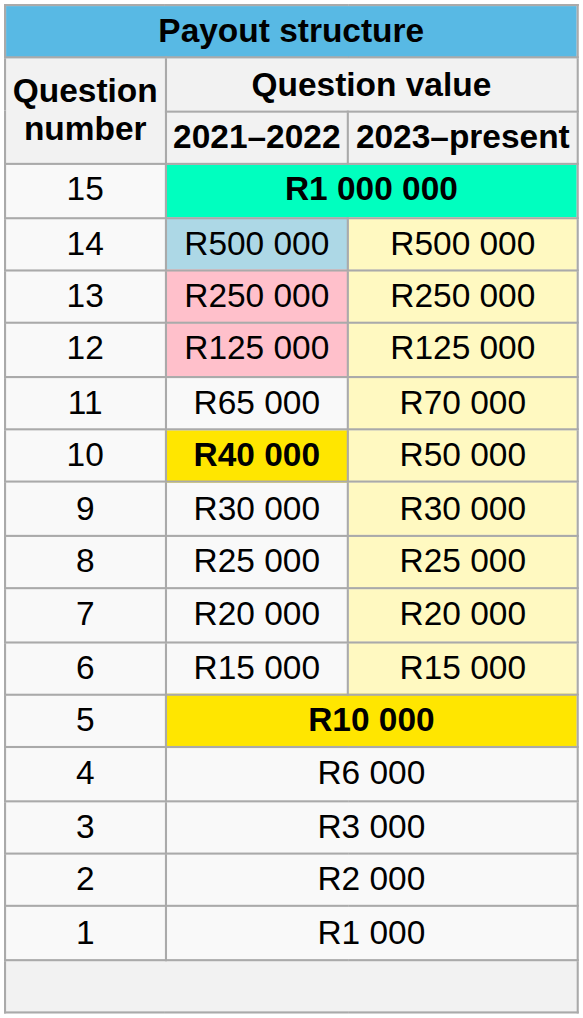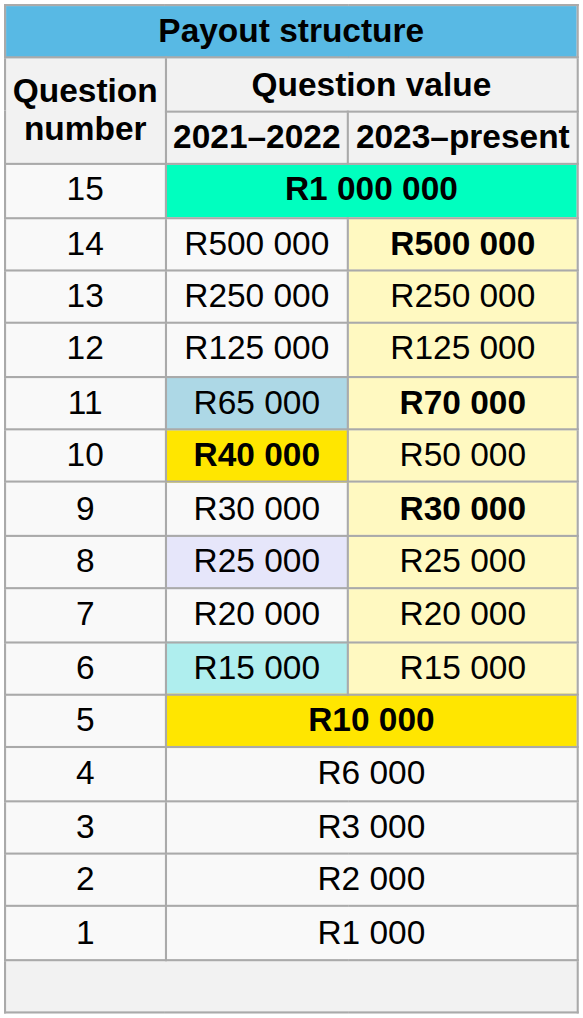14 | Question value / 2021–2022: lightblue background -> no background
14 | Question value / 2023–present: normal -> bold
13 | Question value / 2021–2022: pink background -> no background
12 | Question value / 2021–2022: pink background -> no background
11 | Question value / 2021–2022: no background -> lightblue background
11 | Question value / 2023–present: normal -> bold
9 | Question value / 2023–present: normal -> bold
8 | Question value / 2021–2022: no background -> lavender background
6 | Question value / 2021–2022: no background -> paleturquoise background
